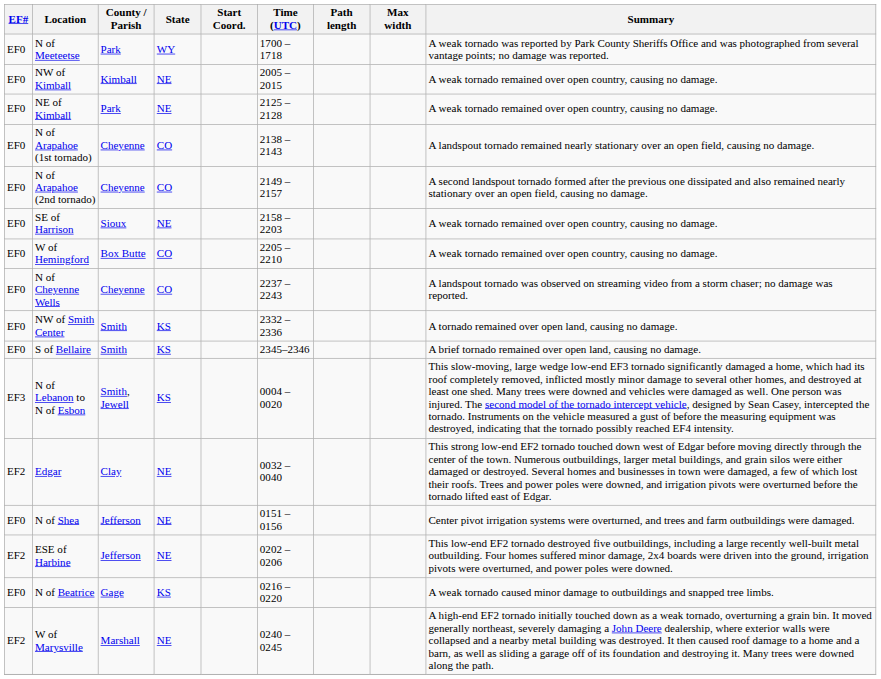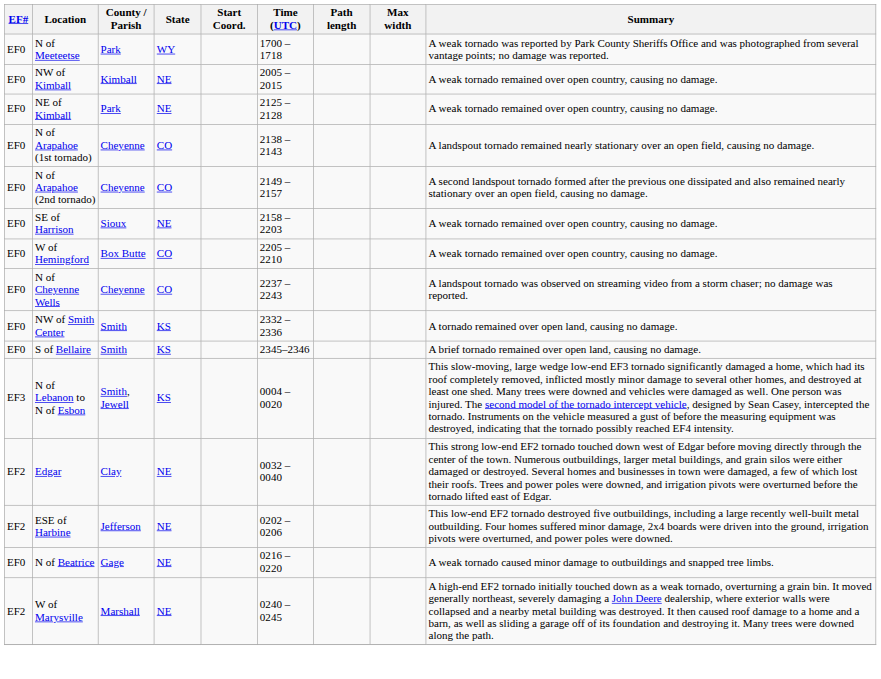- row: EF0 | N of Shea | Jefferson | NE | 0151 – 0156 | Center pivot irrigation systems were overturned, and trees and farm outbuildings were damaged.
N of Beatrice | State: KS -> NE
